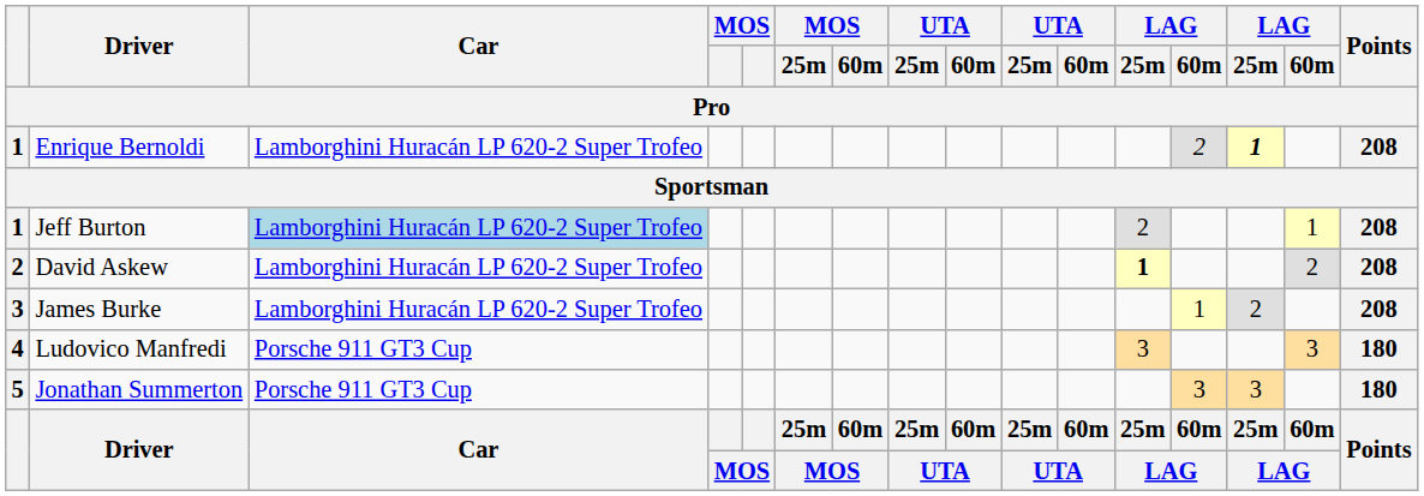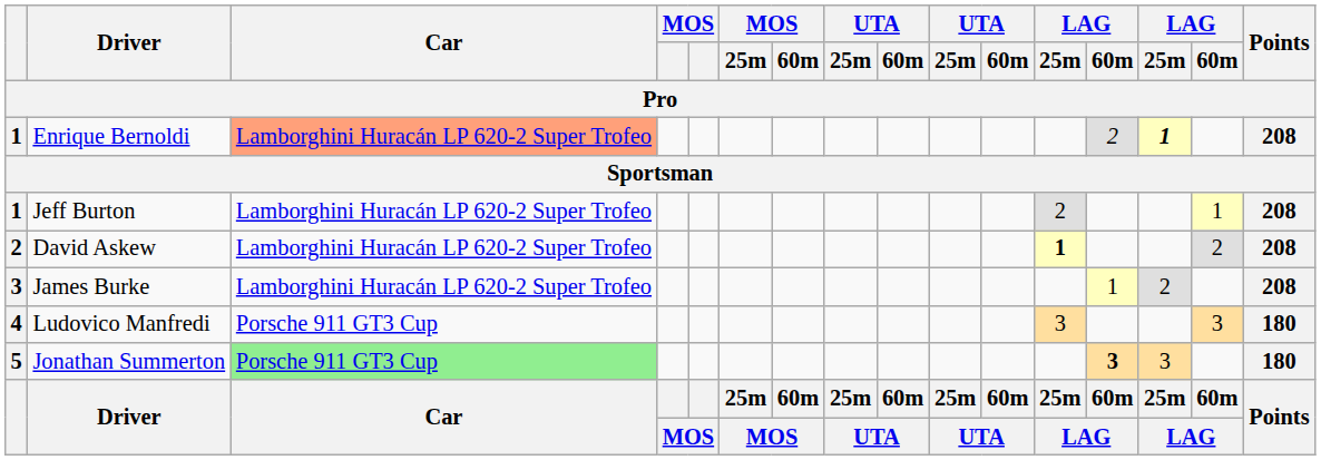Enrique Bernoldi | Car: no background -> lightsalmon background
Jeff Burton | Car: lightblue background -> no background
Jonathan Summerton | Car: no background -> lightgreen background
Jonathan Summerton | column 13: normal -> bold
